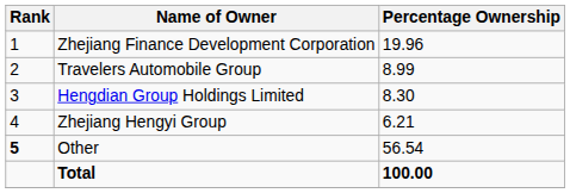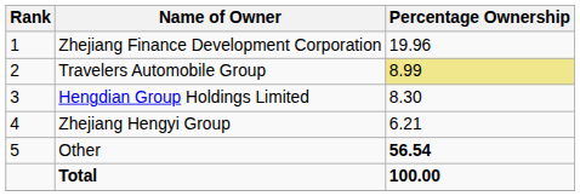Travelers Automobile Group | Percentage Ownership: no background -> khaki background
Other | Rank: bold -> normal
Other | Percentage Ownership: normal -> bold
